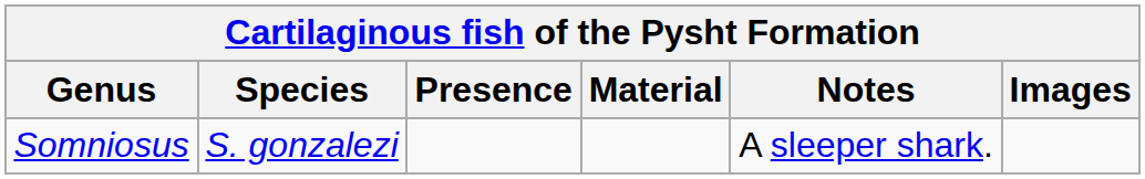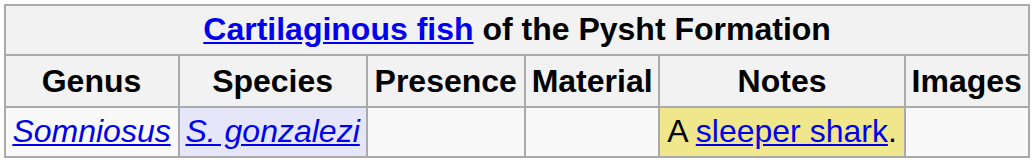Somniosus | Species: no background -> lavender background
Somniosus | Notes: no background -> khaki background
